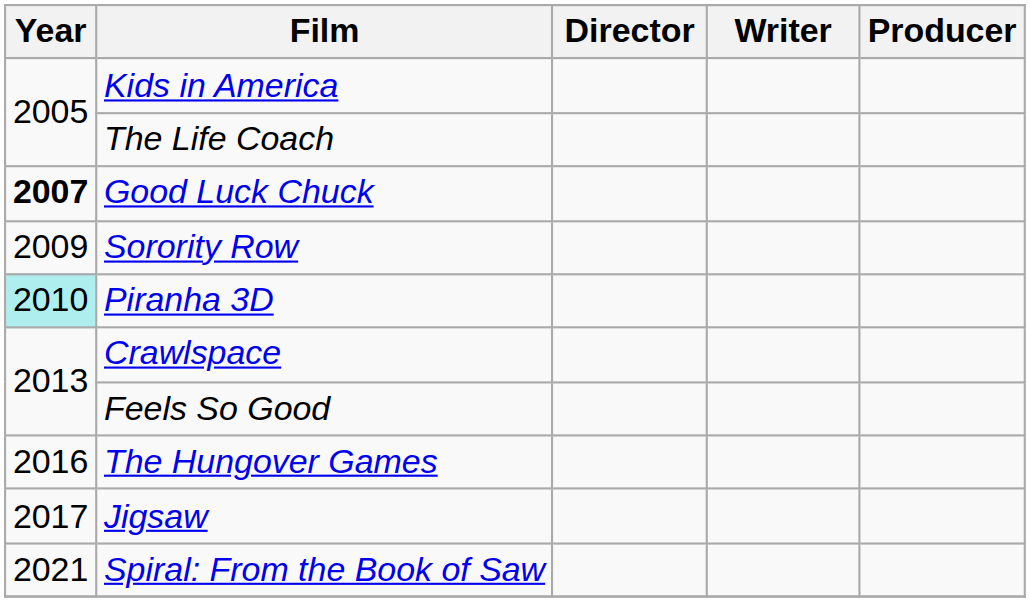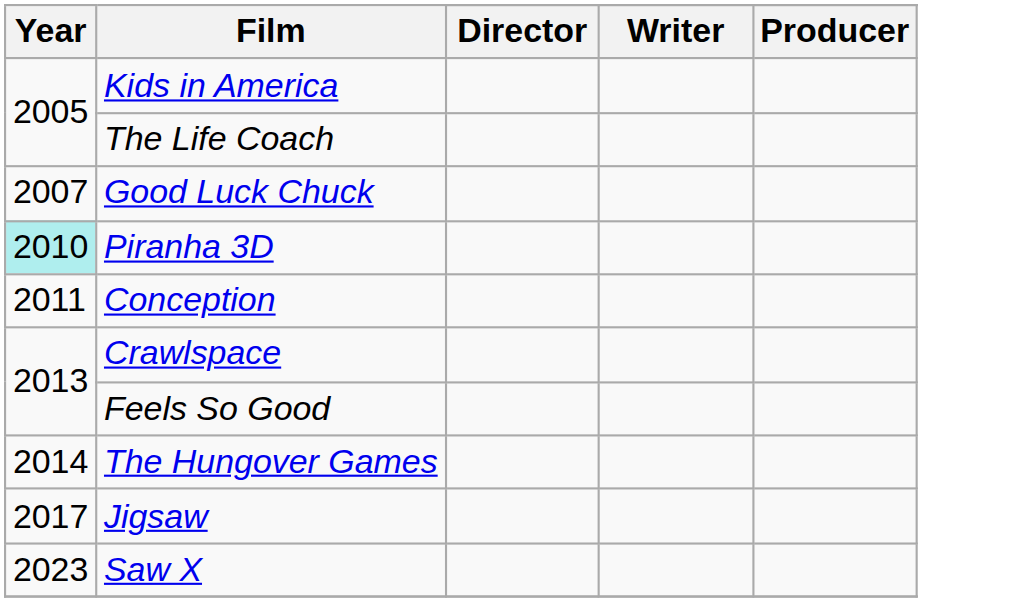Good Luck Chuck | Year: bold -> normal
- row: 2009 | Sorority Row
+ row: 2011 | Conception
The Hungover Games | Year: 2016 -> 2014
- row: 2021 | Spiral: From the Book of Saw
+ row: 2023 | Saw X
